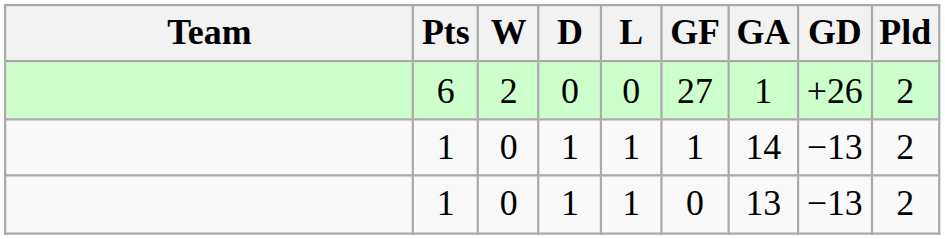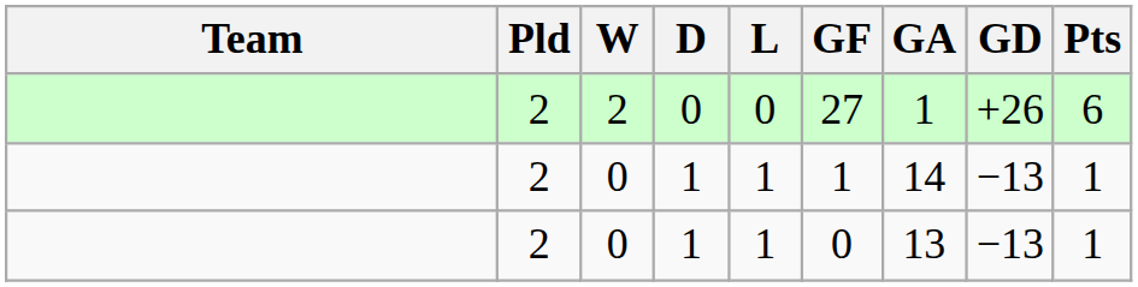columns swapped: Pld <-> Pts
